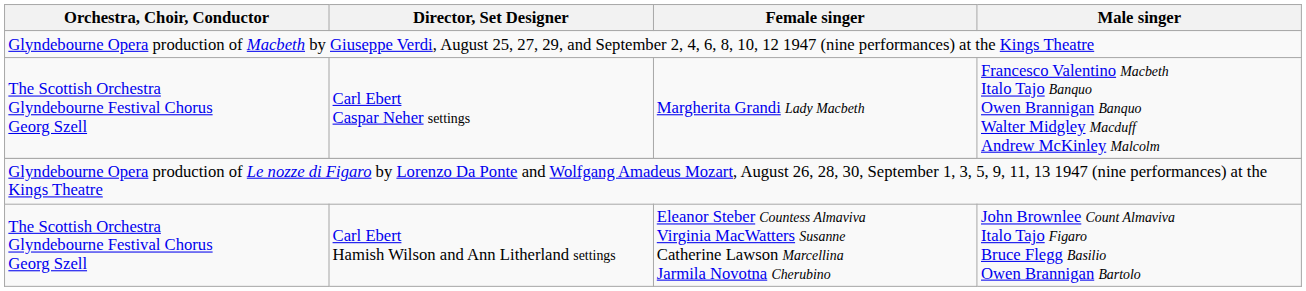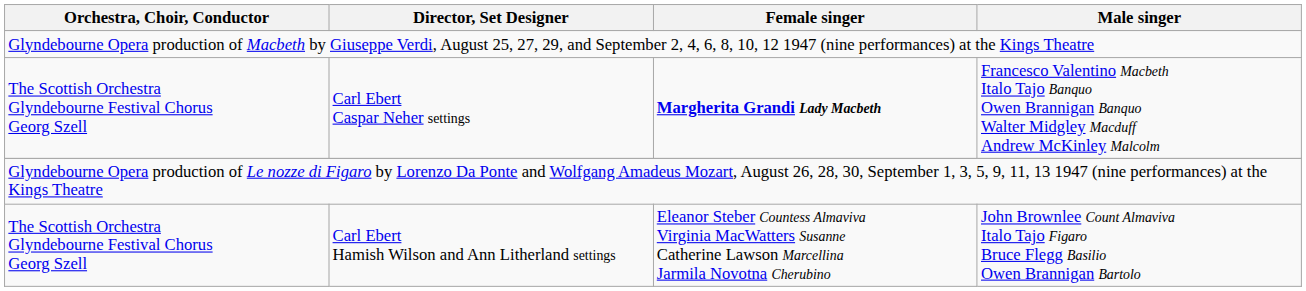Carl Ebert Caspar Neher settings | Female singer: normal -> bold
